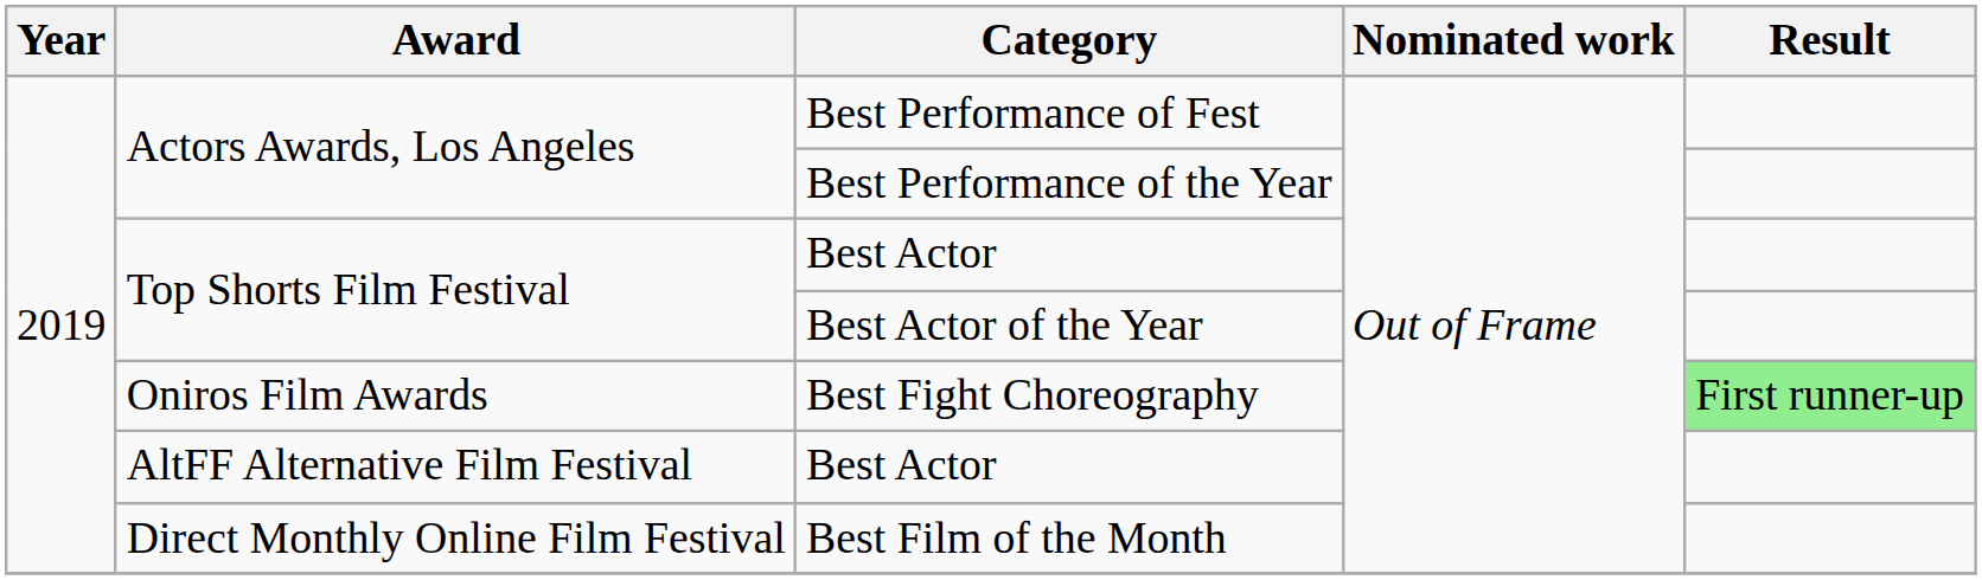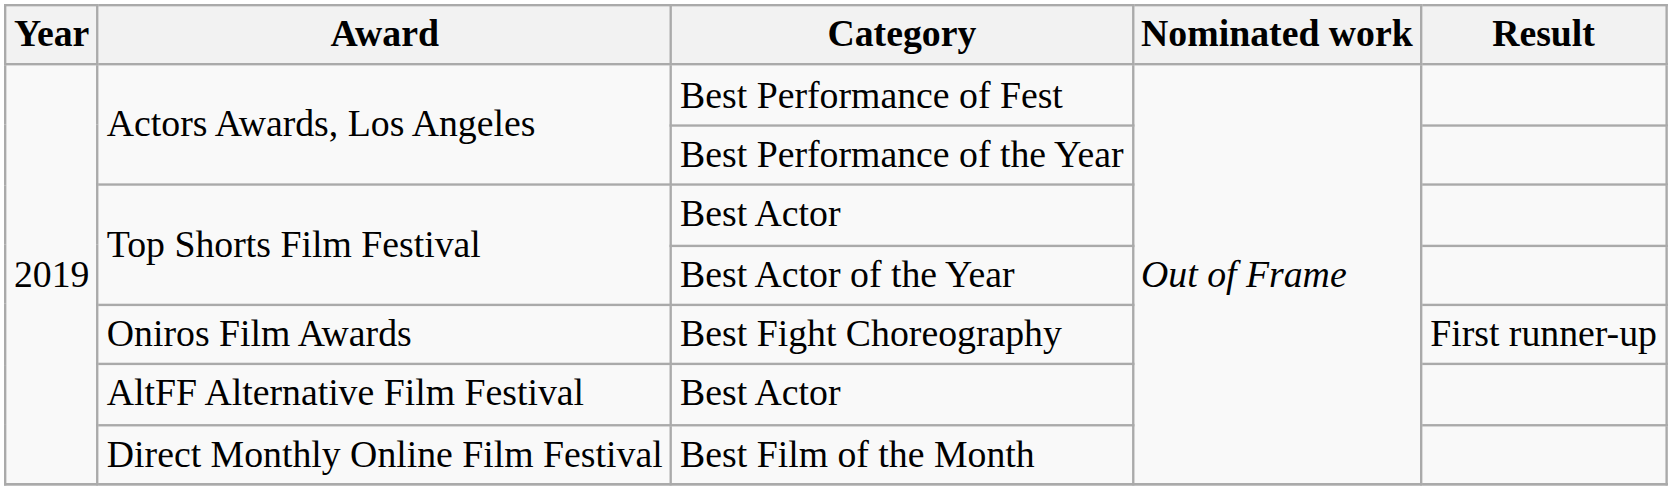Best Fight Choreography | Result: lightgreen background -> no background
